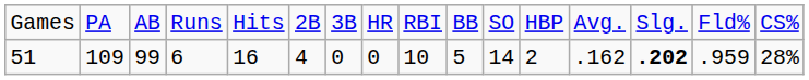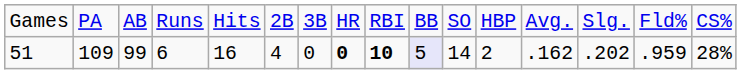51 | column 8: normal -> bold
51 | column 9: normal -> bold
51 | column 10: no background -> lavender background
51 | column 14: bold -> normal
